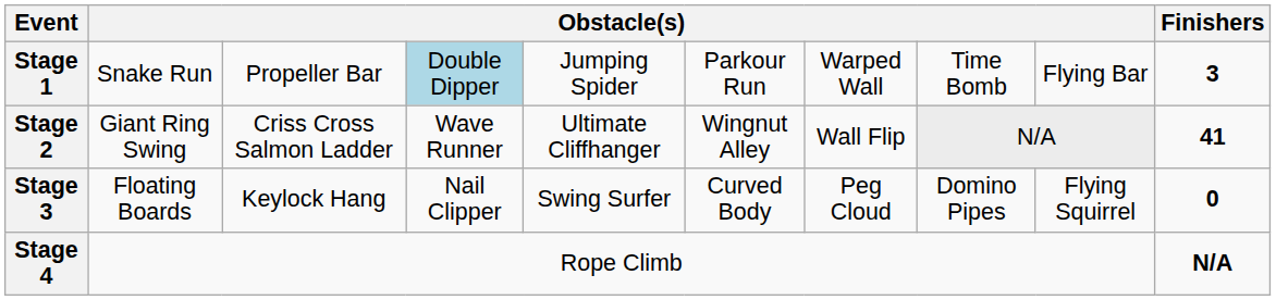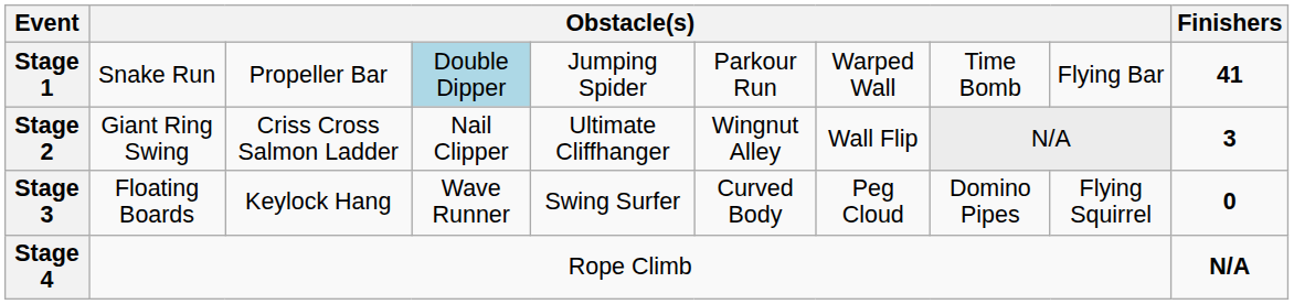Stage 1 | Finishers: 3 -> 41
Stage 2 | column 4: Wave Runner -> Nail Clipper
Stage 2 | Finishers: 41 -> 3
Stage 3 | column 4: Nail Clipper -> Wave Runner
